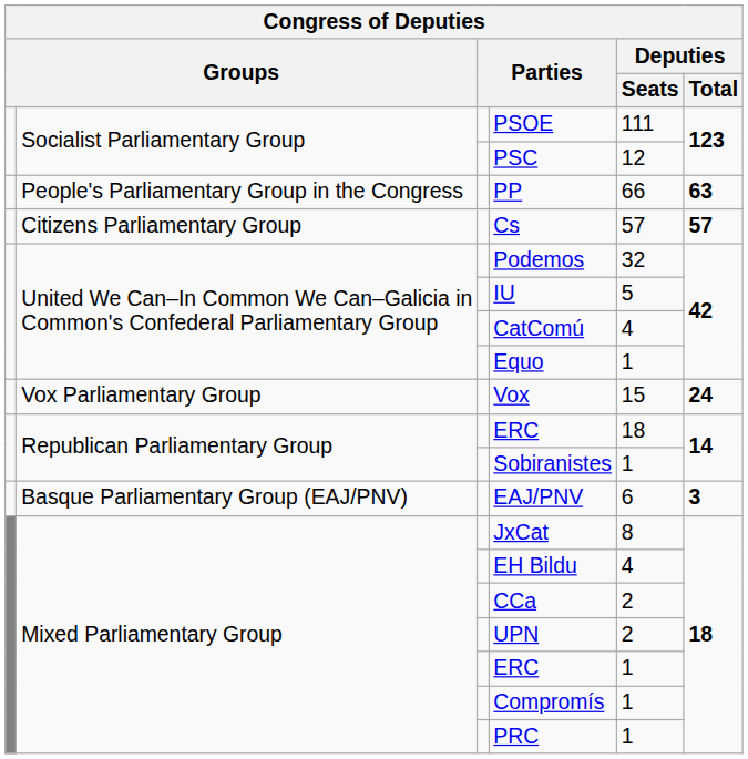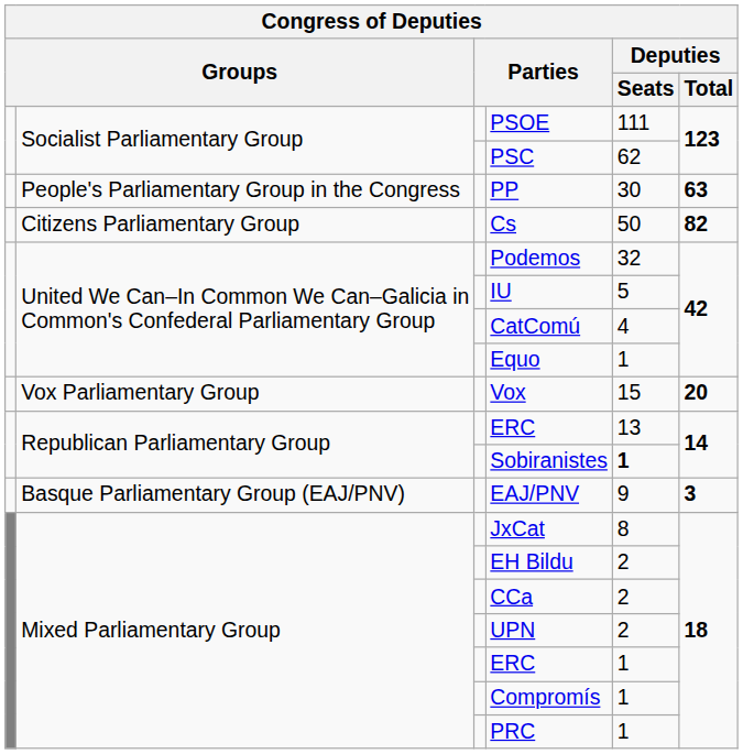PSC | Deputies / Seats: 12 -> 62
PP | Deputies / Seats: 66 -> 30
Cs | Deputies / Seats: 57 -> 50
Cs | Deputies / Total: 57 -> 82
Vox | Deputies / Total: 24 -> 20
Republican Parliamentary Group / ERC | Deputies / Seats: 18 -> 13
Sobiranistes | Deputies / Seats: normal -> bold
EAJ/PNV | Deputies / Seats: 6 -> 9
EH Bildu | Deputies / Seats: 4 -> 2
